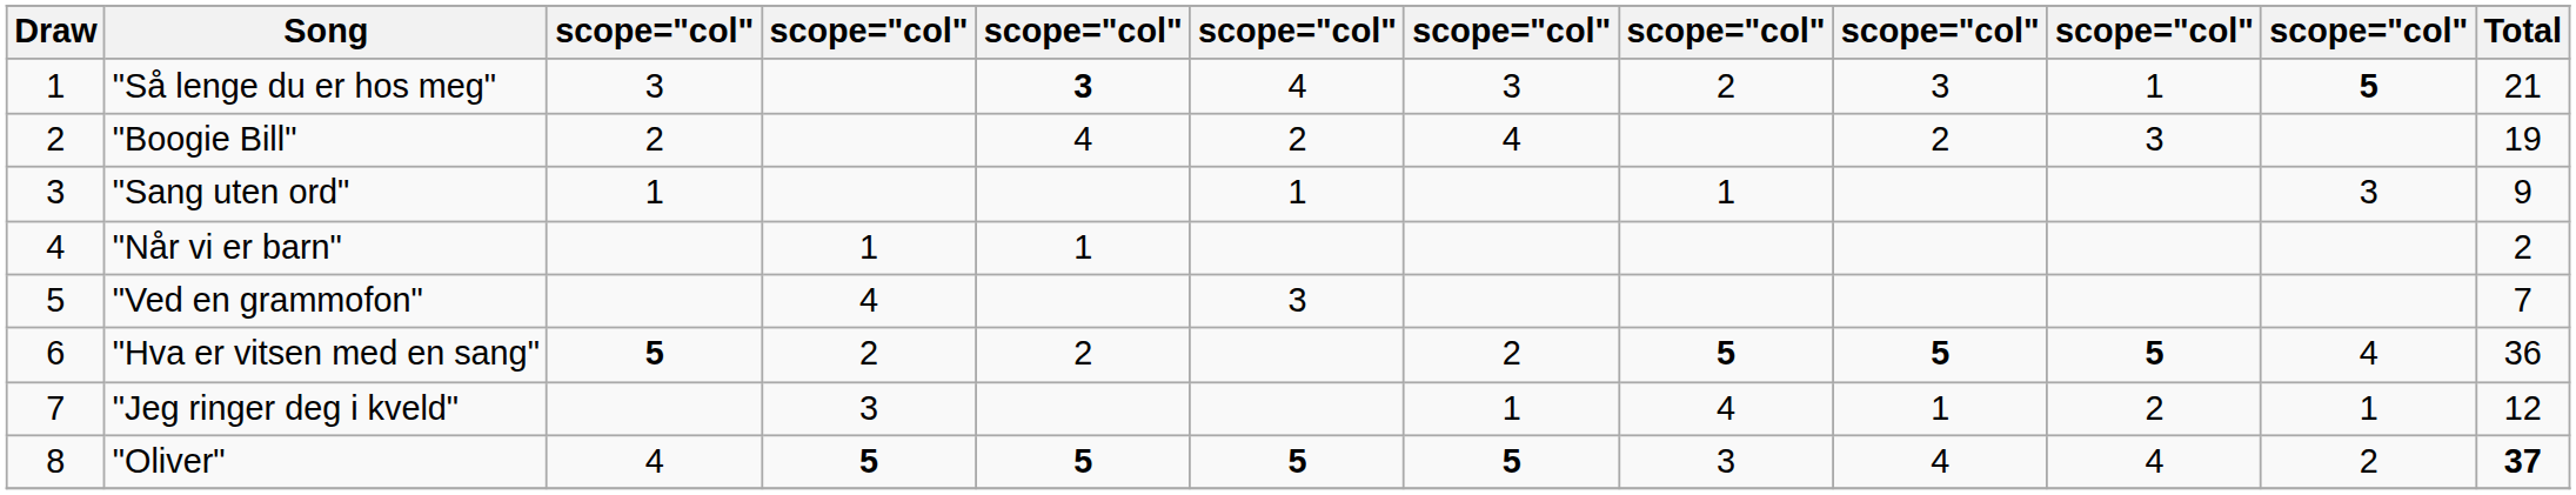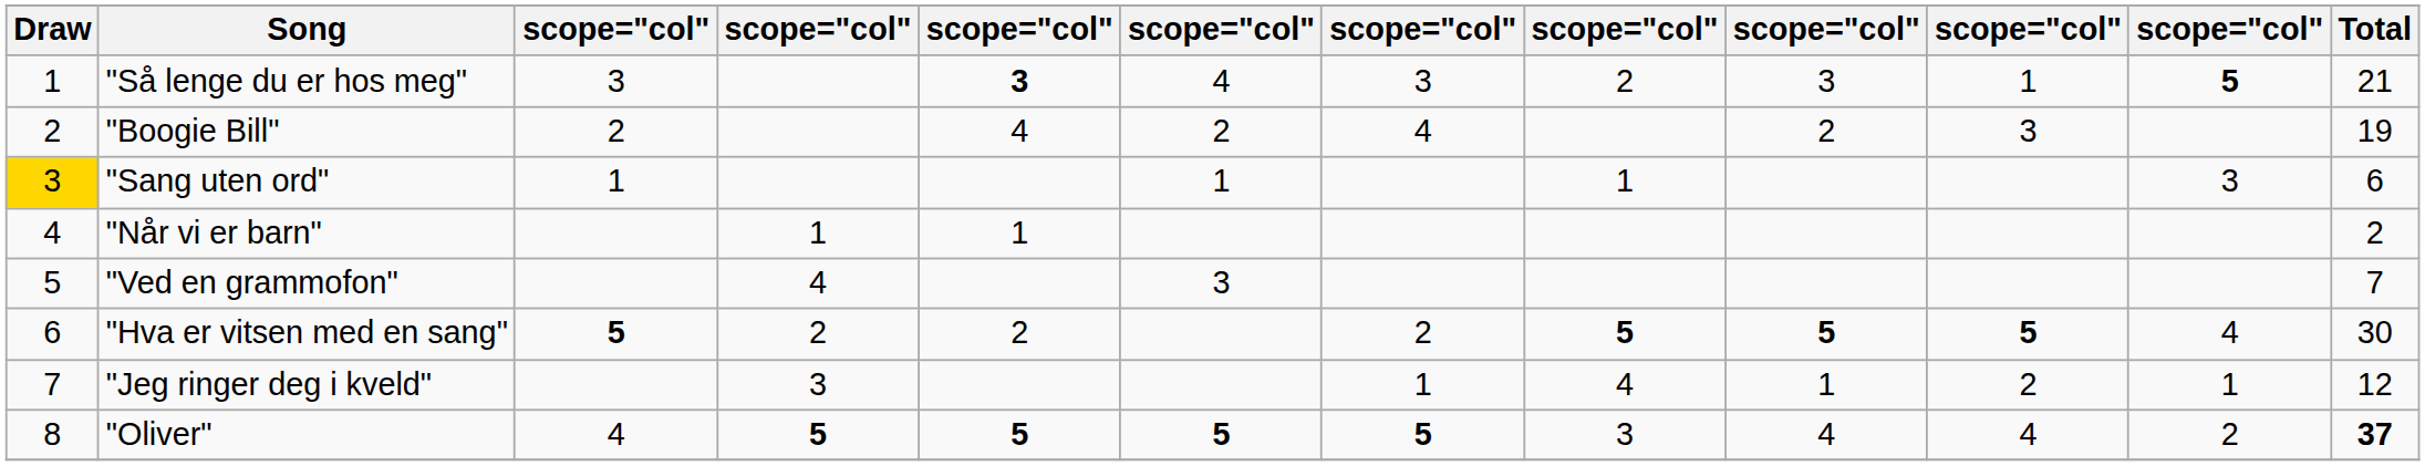"Sang uten ord" | Draw: no background -> gold background
"Sang uten ord" | Total: 9 -> 6
"Hva er vitsen med en sang" | Total: 36 -> 30
